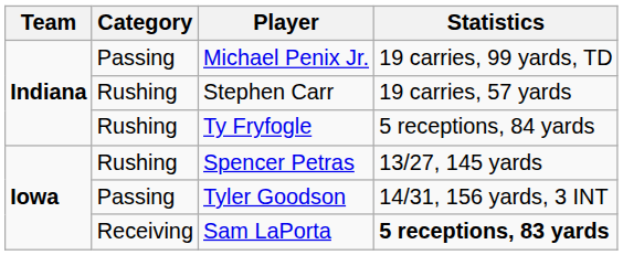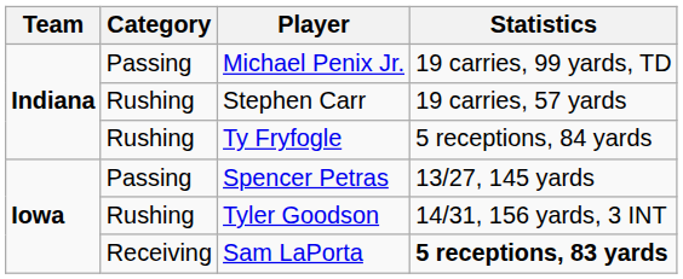Spencer Petras | Category: Rushing -> Passing
Tyler Goodson | Category: Passing -> Rushing
